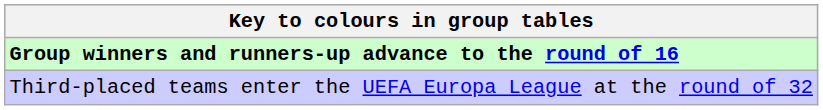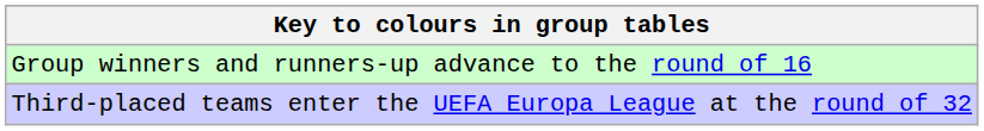row 2 | column 1: bold -> normal
